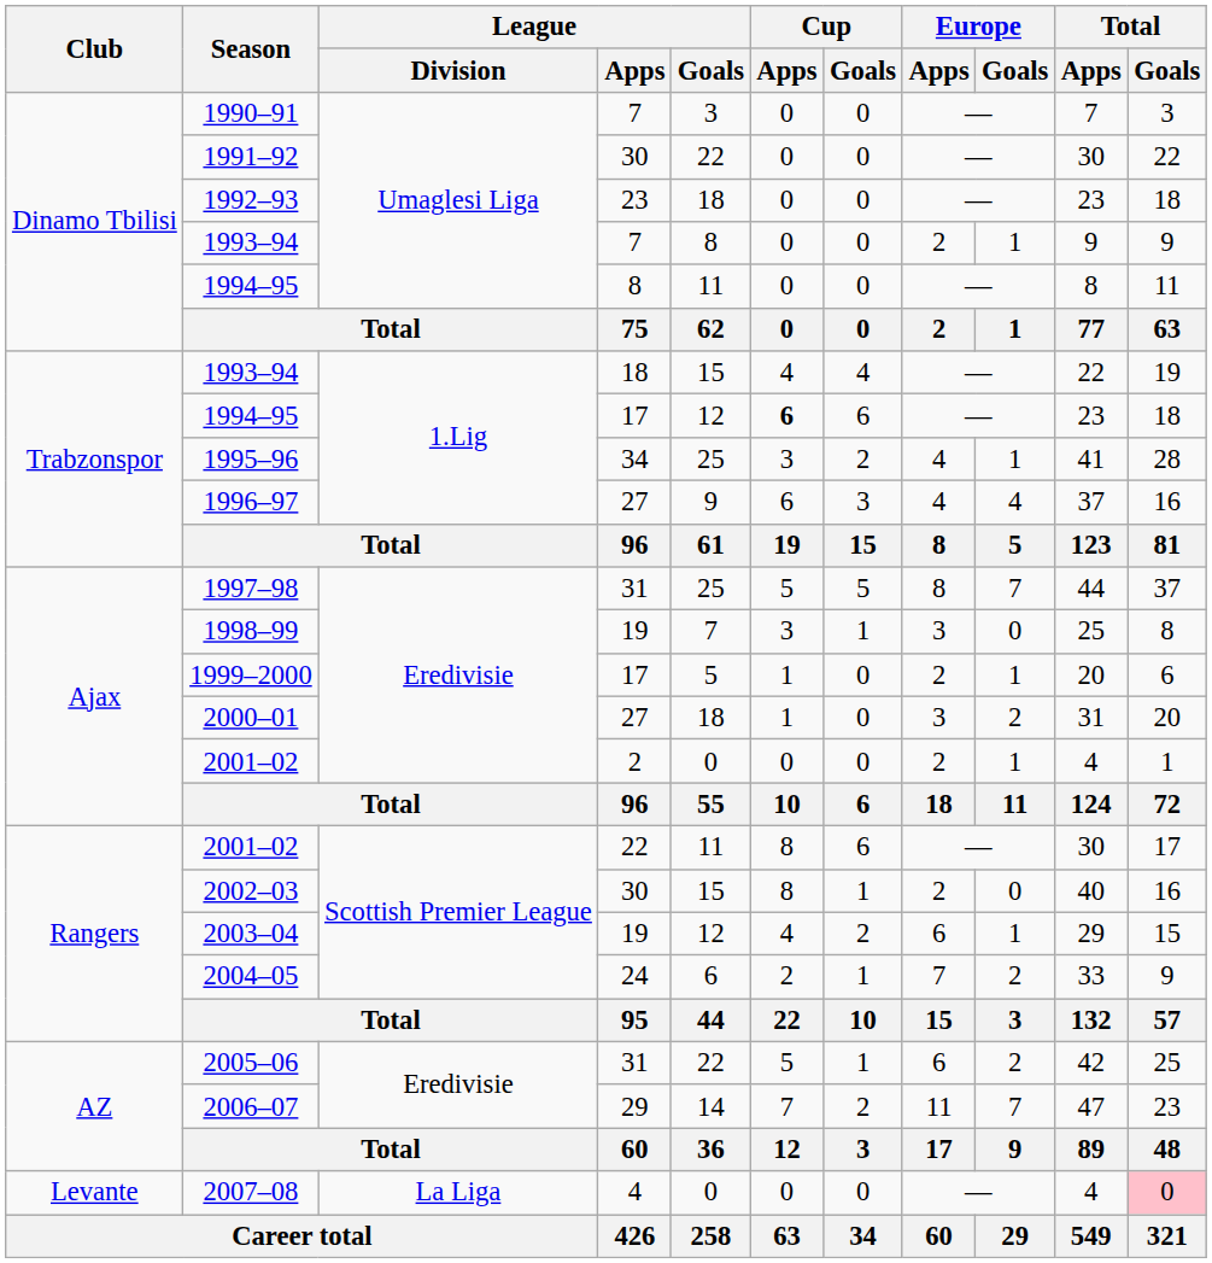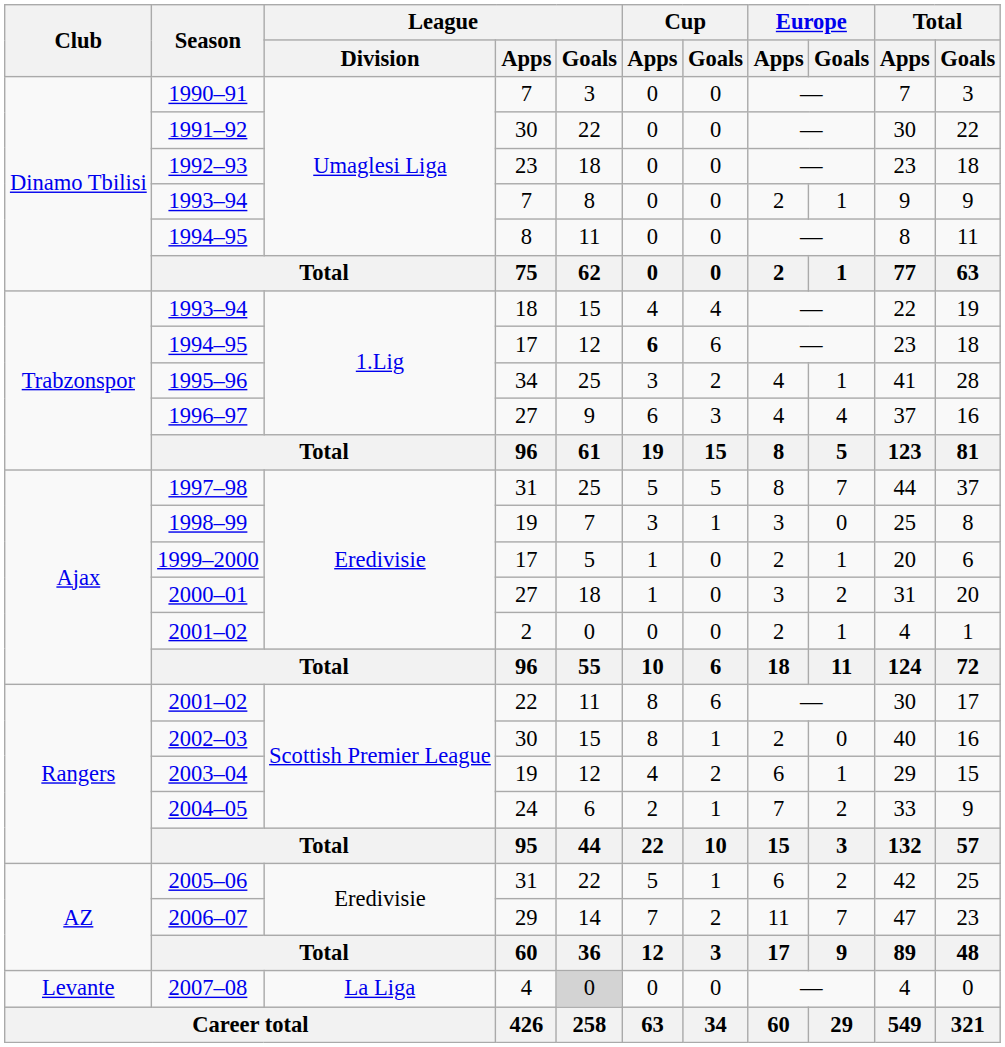2007–08 | League / Goals: no background -> lightgrey background
2007–08 | Total / Goals: pink background -> no background
